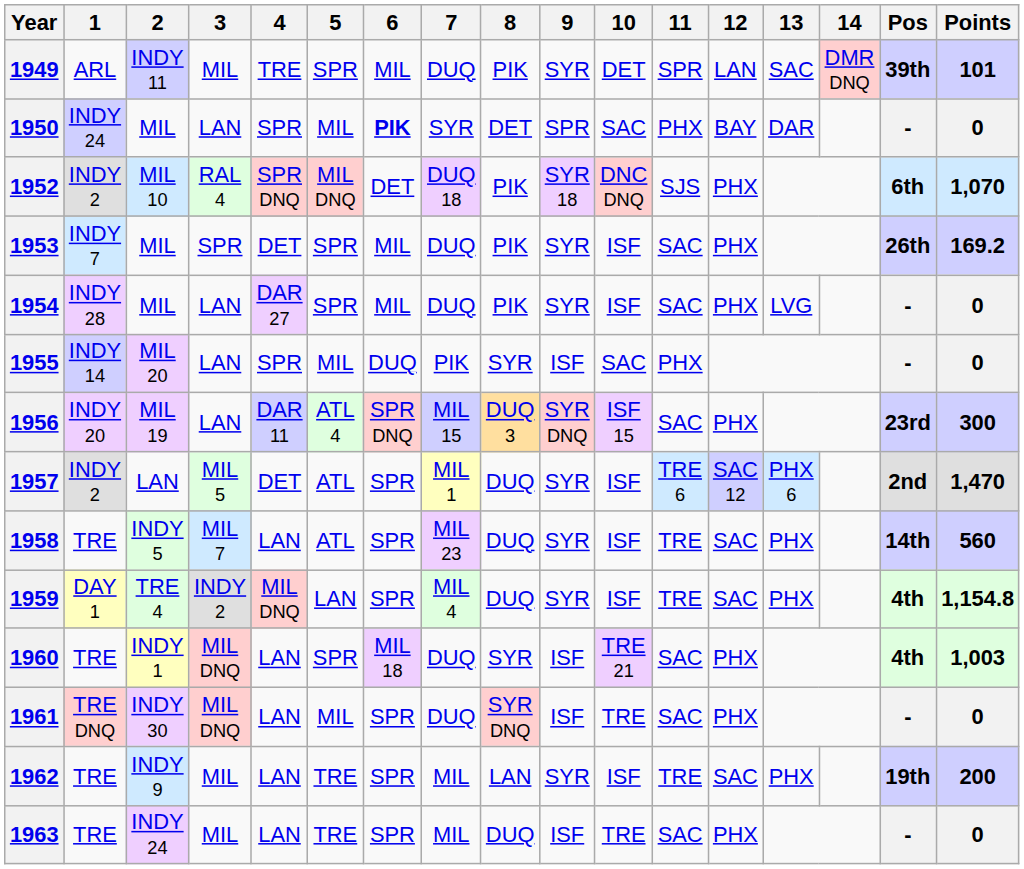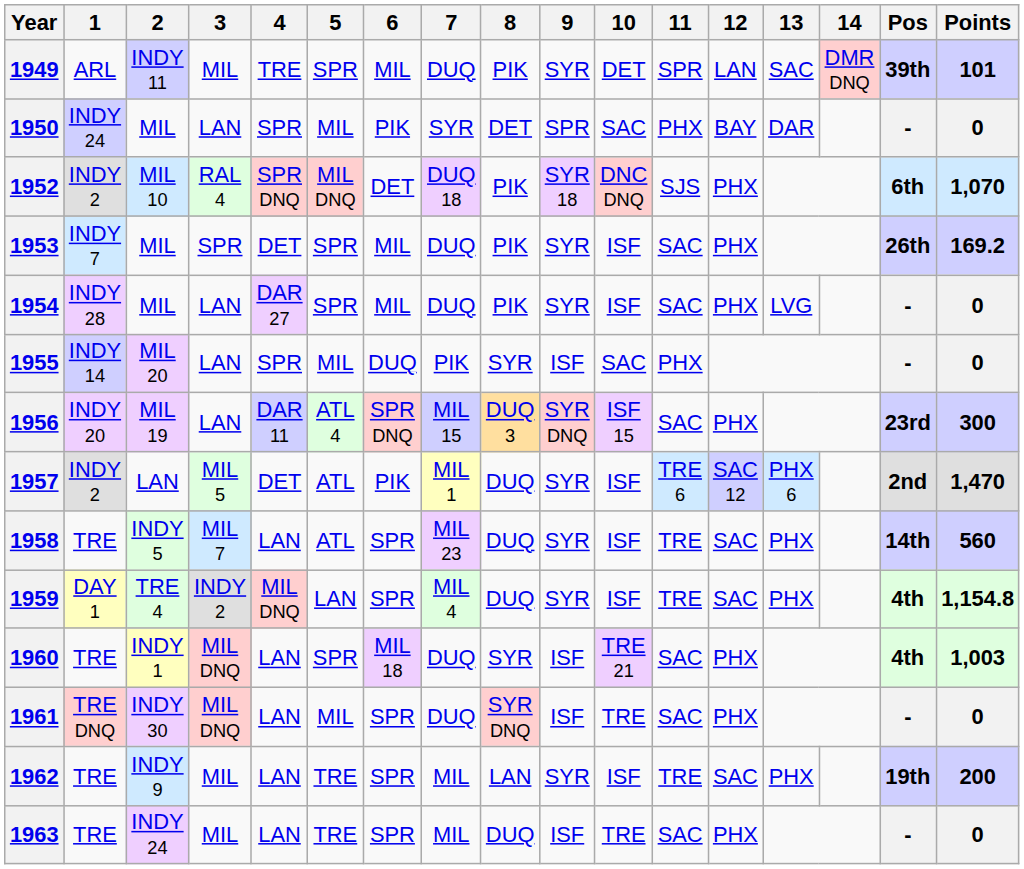1950 | 6: bold -> normal
1957 | 6: SPR -> PIK
